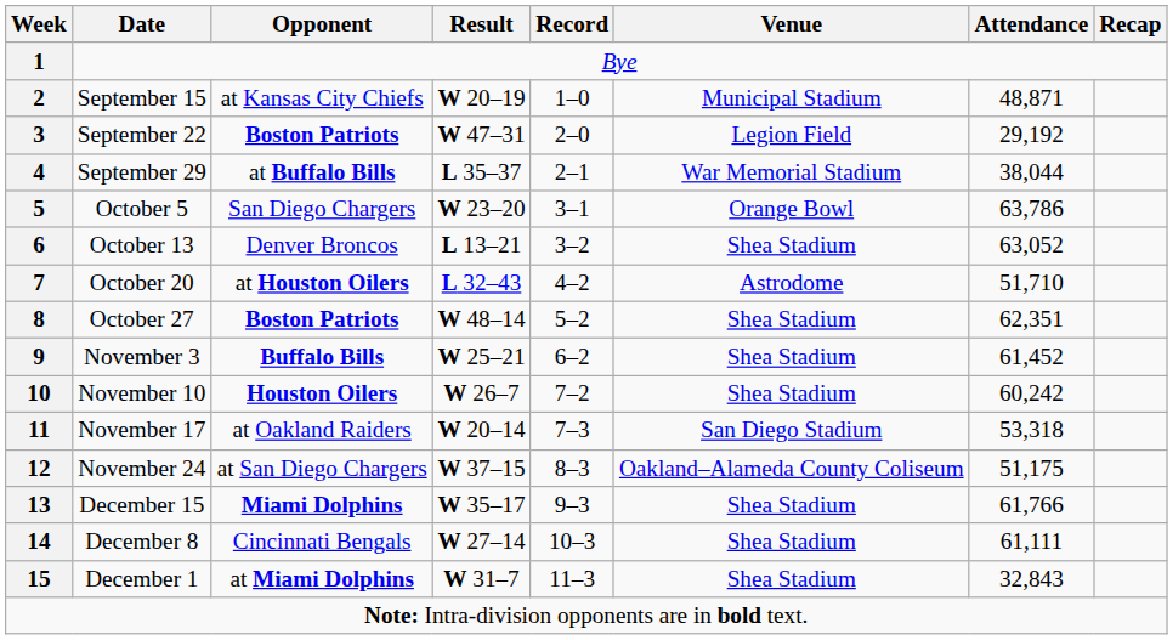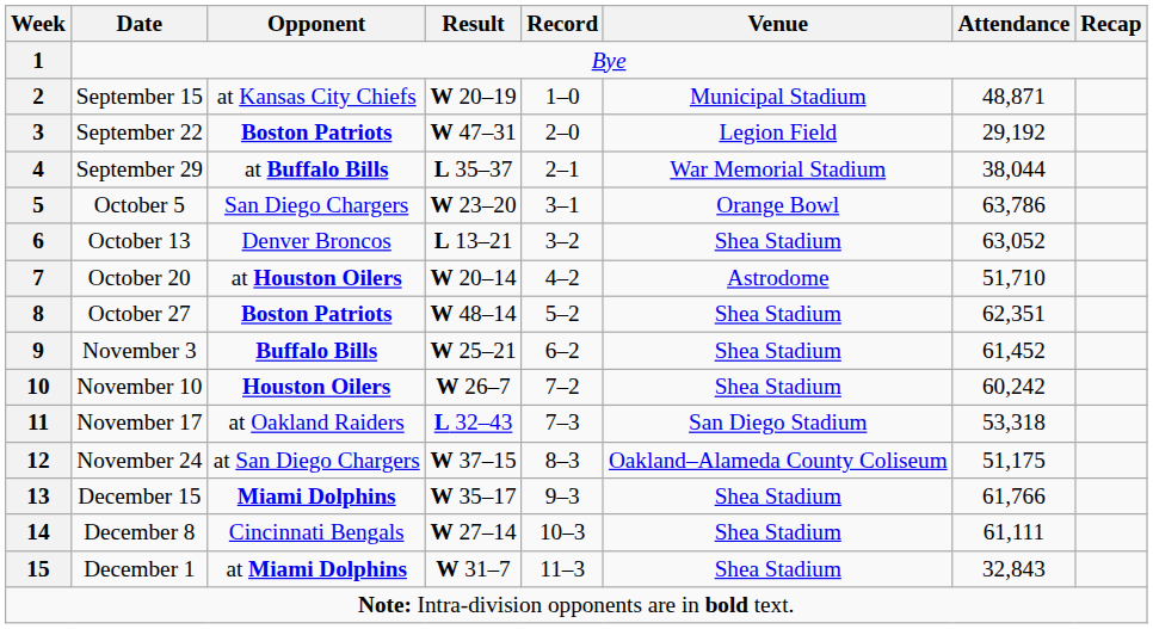7 | Result: L 32–43 -> W 20–14
11 | Result: W 20–14 -> L 32–43
